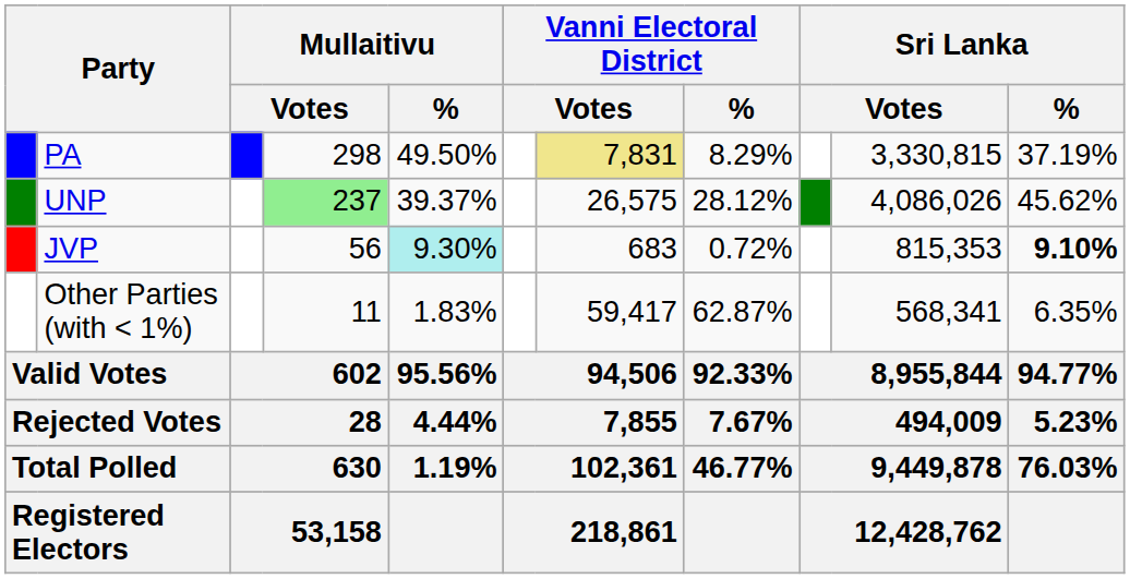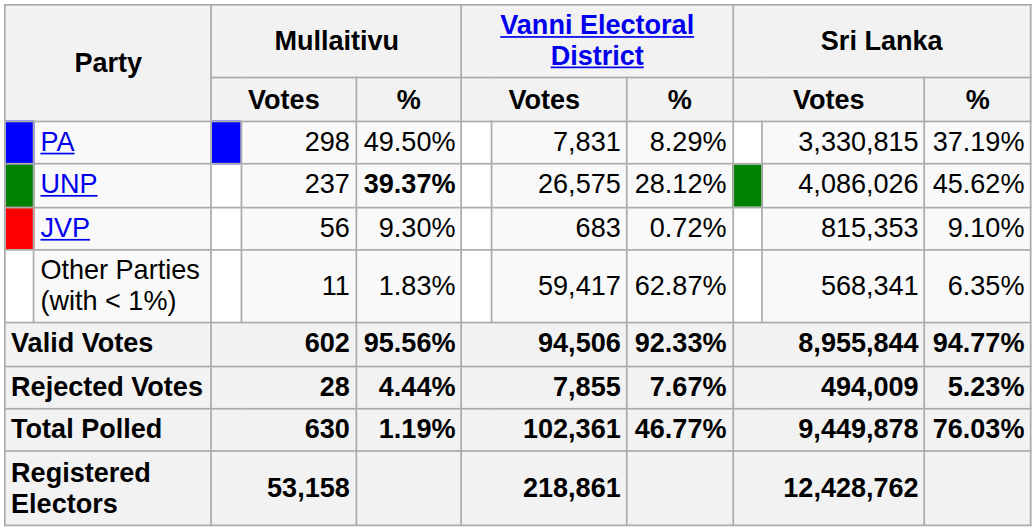PA | column 7: khaki background -> no background
UNP | column 4: lightgreen background -> no background
UNP | Mullaitivu / %: normal -> bold
JVP | Mullaitivu / %: paleturquoise background -> no background
JVP | Sri Lanka / %: bold -> normal
